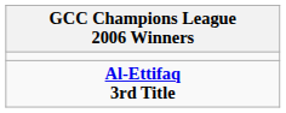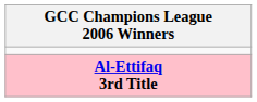row 3 | column 1: no background -> pink background
